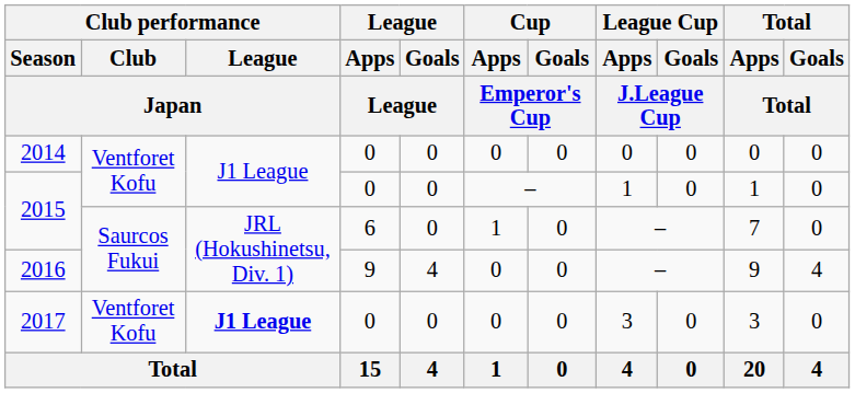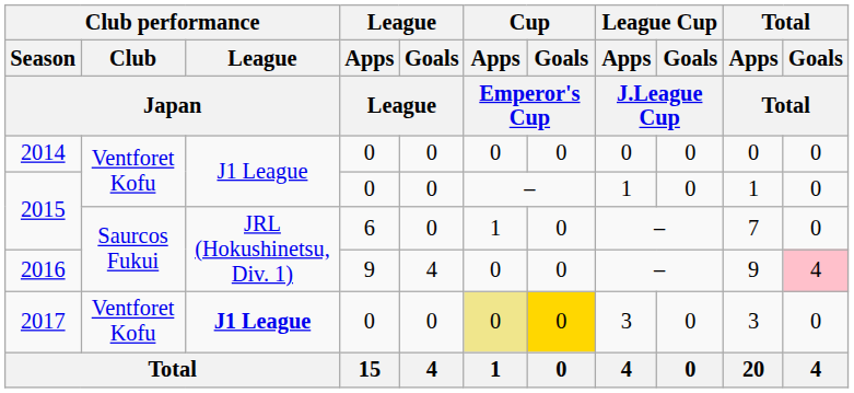2016 | Total / Goals / Total: no background -> pink background
2017 | Cup / Apps / Emperor's Cup: no background -> khaki background
2017 | Cup / Goals / Emperor's Cup: no background -> gold background
